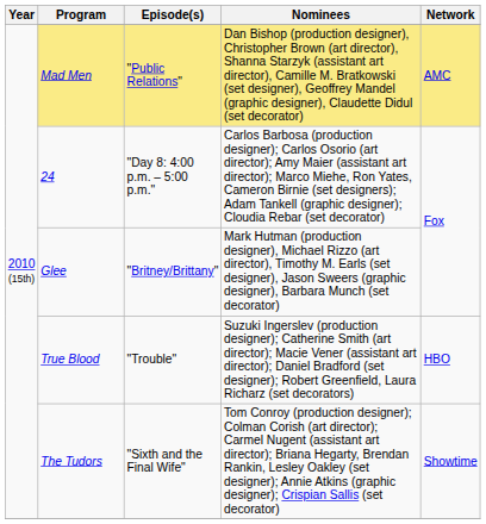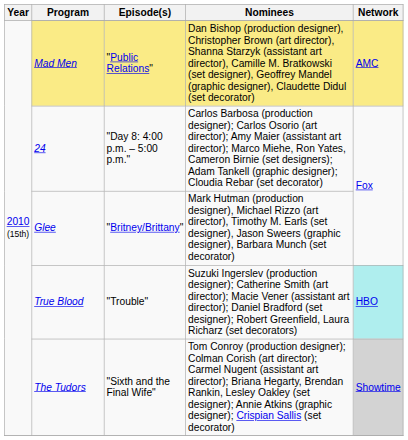True Blood | Network: no background -> paleturquoise background
The Tudors | Network: no background -> lightgrey background
